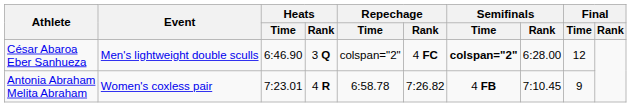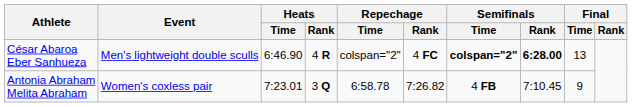César Abaroa Eber Sanhueza | Heats / Rank: 3 Q -> 4 R
César Abaroa Eber Sanhueza | Semifinals / Rank: normal -> bold
César Abaroa Eber Sanhueza | Final / Time: 12 -> 13
Antonia Abraham Melita Abraham | Heats / Rank: 4 R -> 3 Q
